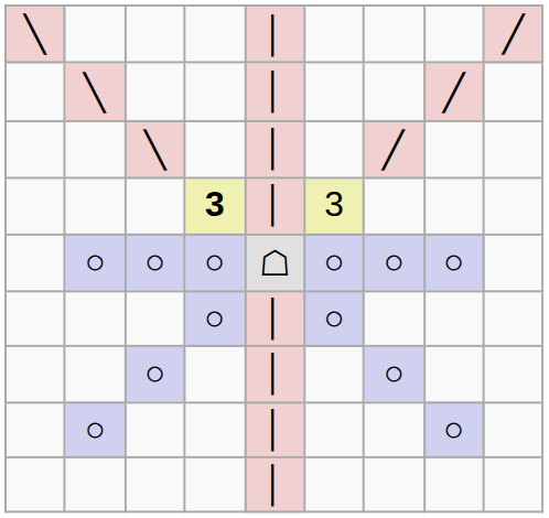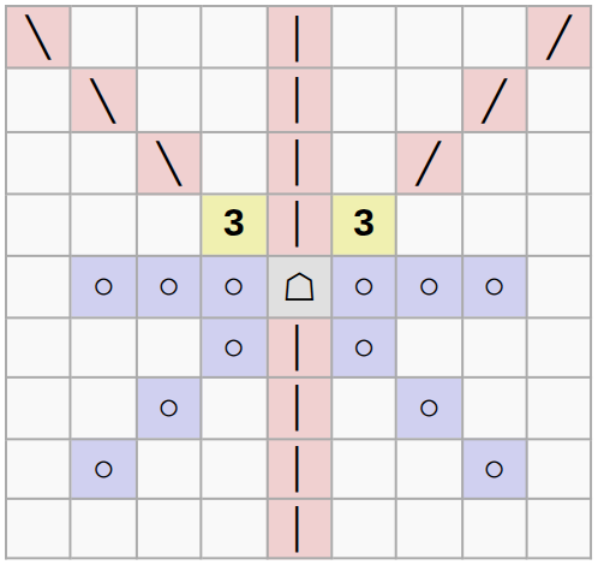row 4 | column 6: normal -> bold
